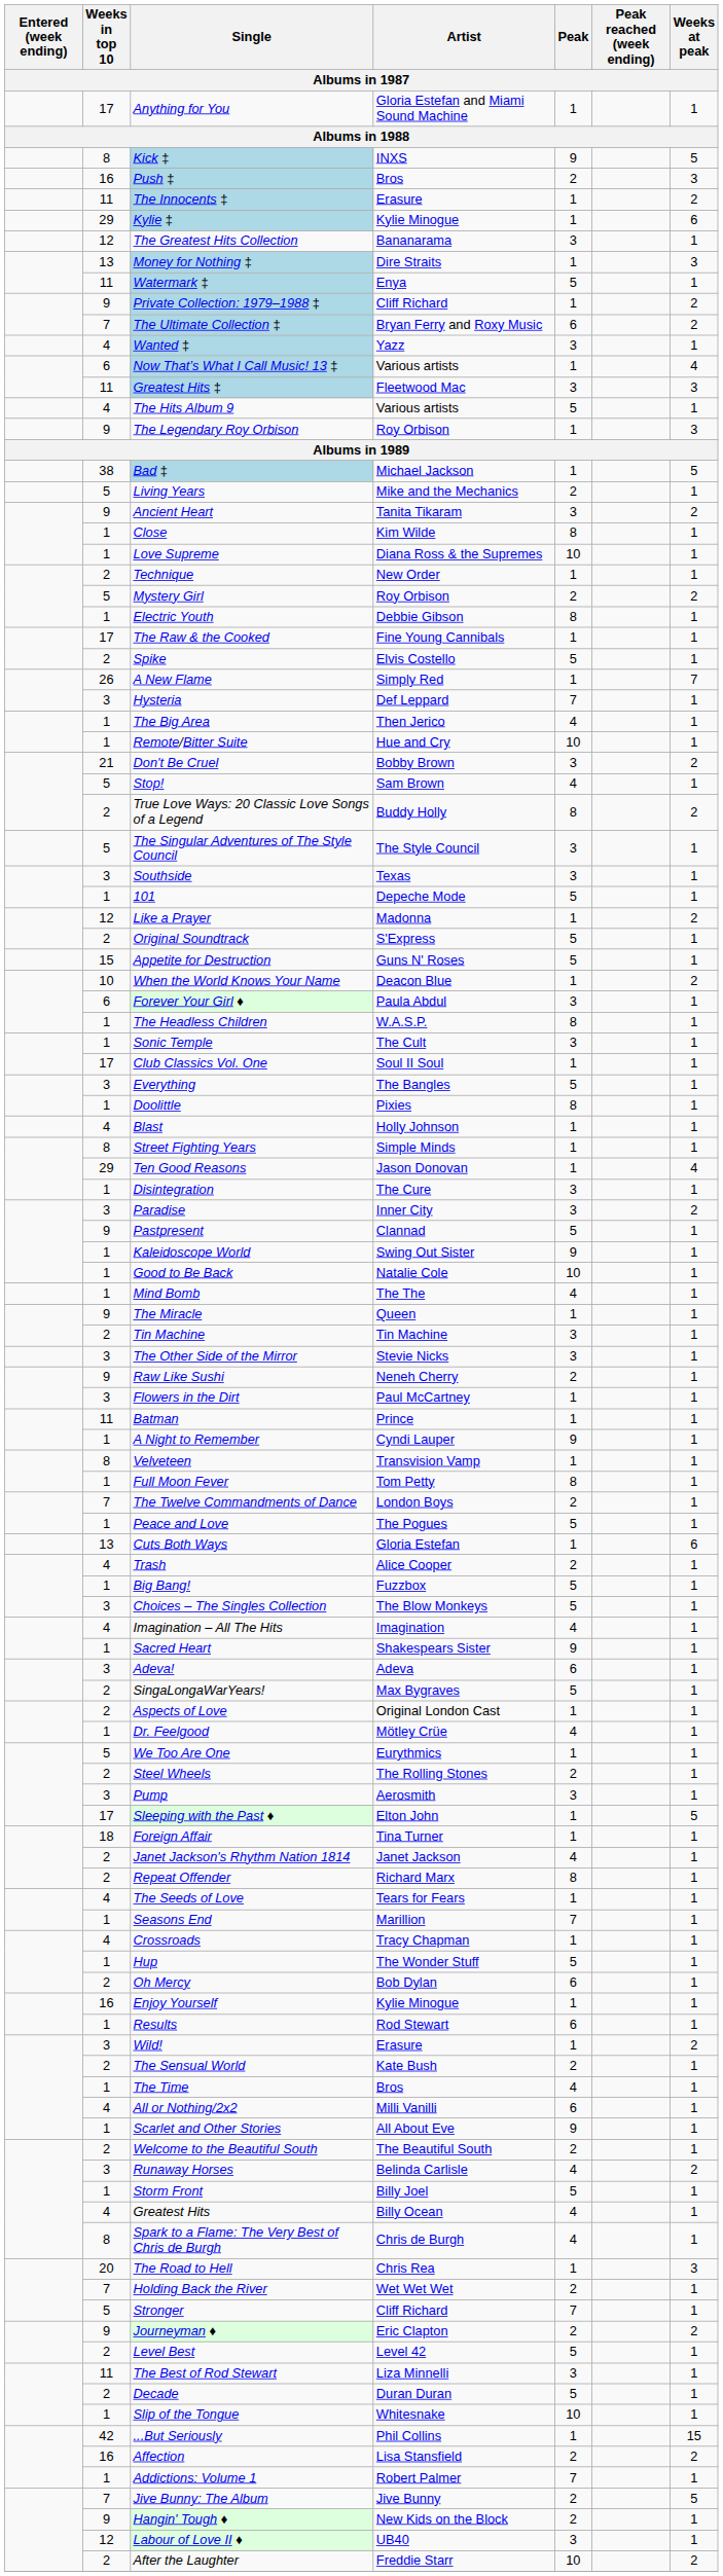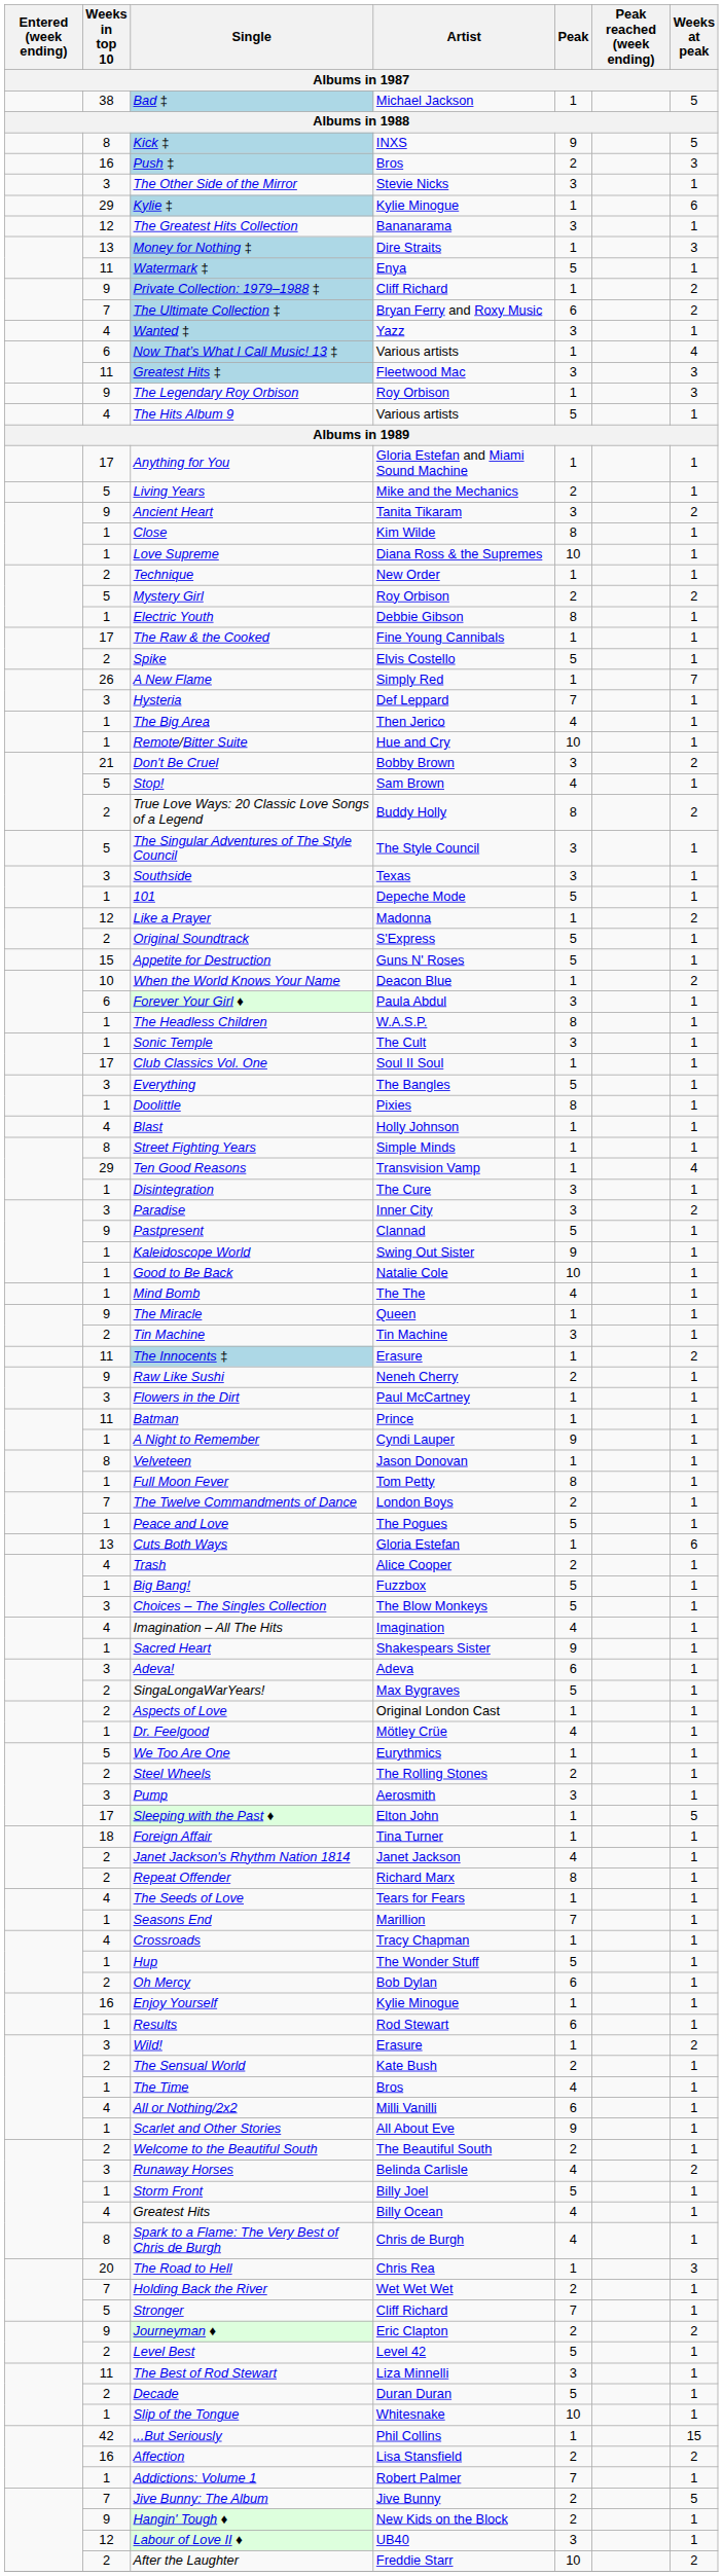rows swapped: Bad ‡ <-> Anything for You
rows swapped: The Innocents ‡ <-> The Other Side of the Mirror
rows swapped: The Hits Album 9 <-> The Legendary Roy Orbison
Ten Good Reasons | Artist: Jason Donovan -> Transvision Vamp
Velveteen | Artist: Transvision Vamp -> Jason Donovan
